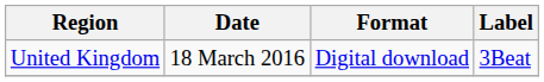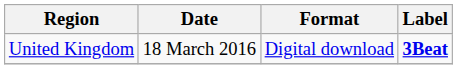United Kingdom | Label: normal -> bold
